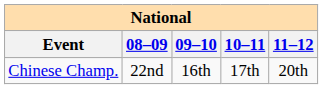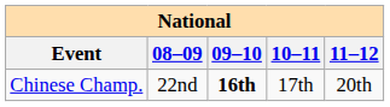Chinese Champ. | 09–10: normal -> bold
